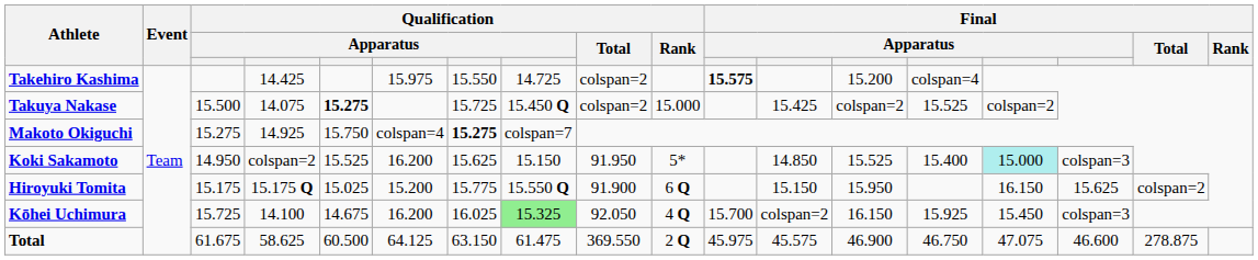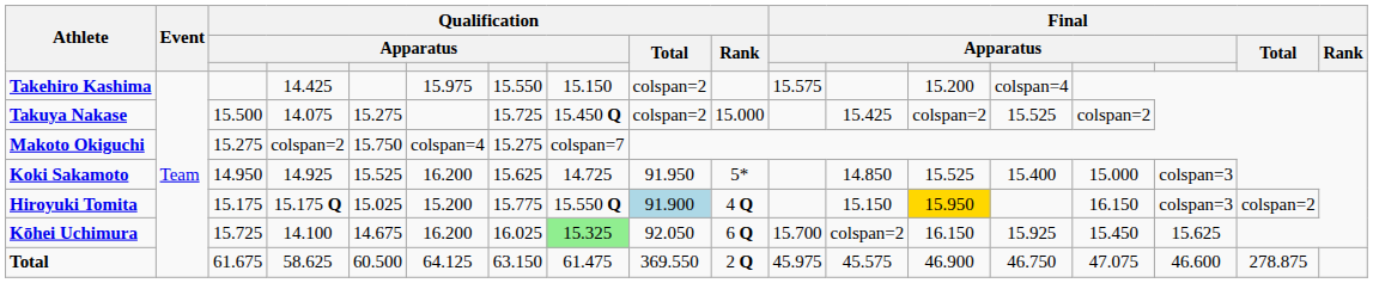Takehiro Kashima | column 8: 14.725 -> 15.150
Takehiro Kashima | column 11: bold -> normal
Takuya Nakase | column 5: bold -> normal
Makoto Okiguchi | column 4: 14.925 -> colspan=2
Makoto Okiguchi | column 7: bold -> normal
Koki Sakamoto | column 4: colspan=2 -> 14.925
Koki Sakamoto | column 8: 15.150 -> 14.725
Koki Sakamoto | column 15: paleturquoise background -> no background
Hiroyuki Tomita | Qualification / Total: no background -> lightblue background
Hiroyuki Tomita | Qualification / Rank: 6 Q -> 4 Q
Hiroyuki Tomita | column 13: no background -> gold background
Hiroyuki Tomita | column 16: 15.625 -> colspan=3
Kōhei Uchimura | Qualification / Rank: 4 Q -> 6 Q
Kōhei Uchimura | column 16: colspan=3 -> 15.625
